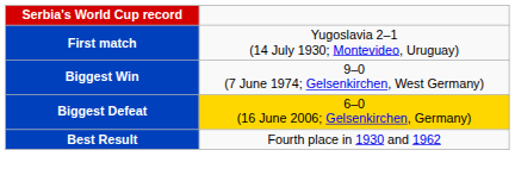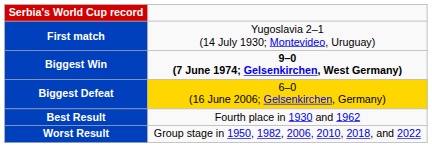Biggest Win | column 2: normal -> bold
+ row: Worst Result | Group stage in 1950, 1982, 2006, 2010, 2018, and 2022
